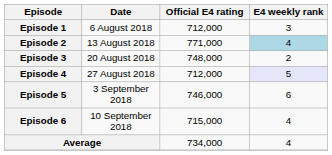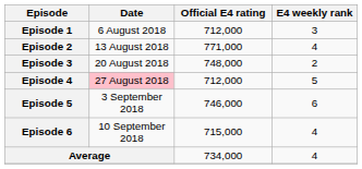Episode 2 | E4 weekly rank: lightblue background -> no background
Episode 4 | Date: no background -> pink background
Episode 4 | E4 weekly rank: lavender background -> no background
